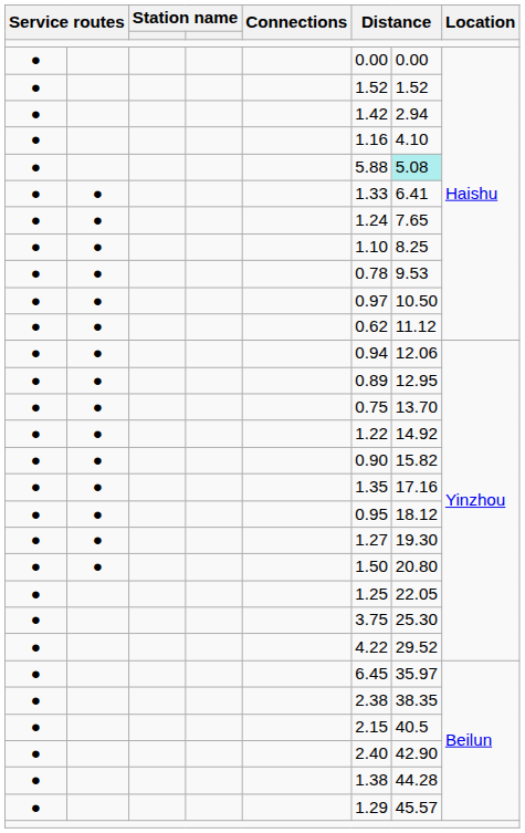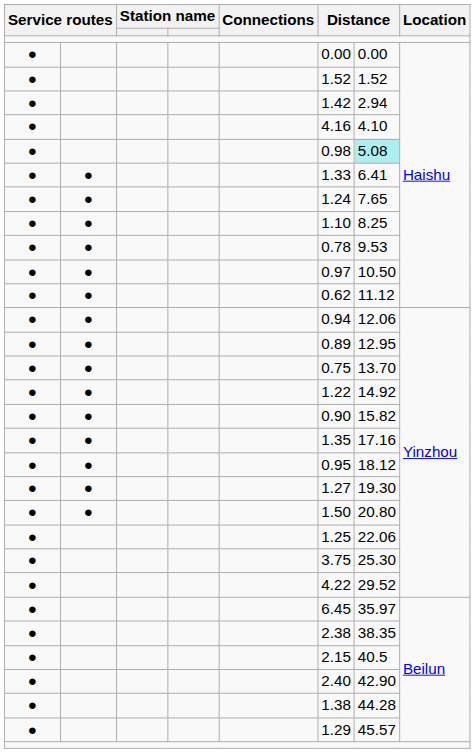row 7 | column 6: 1.16 -> 4.16
row 8 | column 6: 5.88 -> 0.98
row 24 | column 7: 22.05 -> 22.06
